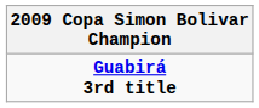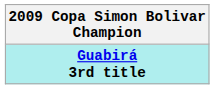row 2 | column 1: no background -> paleturquoise background
